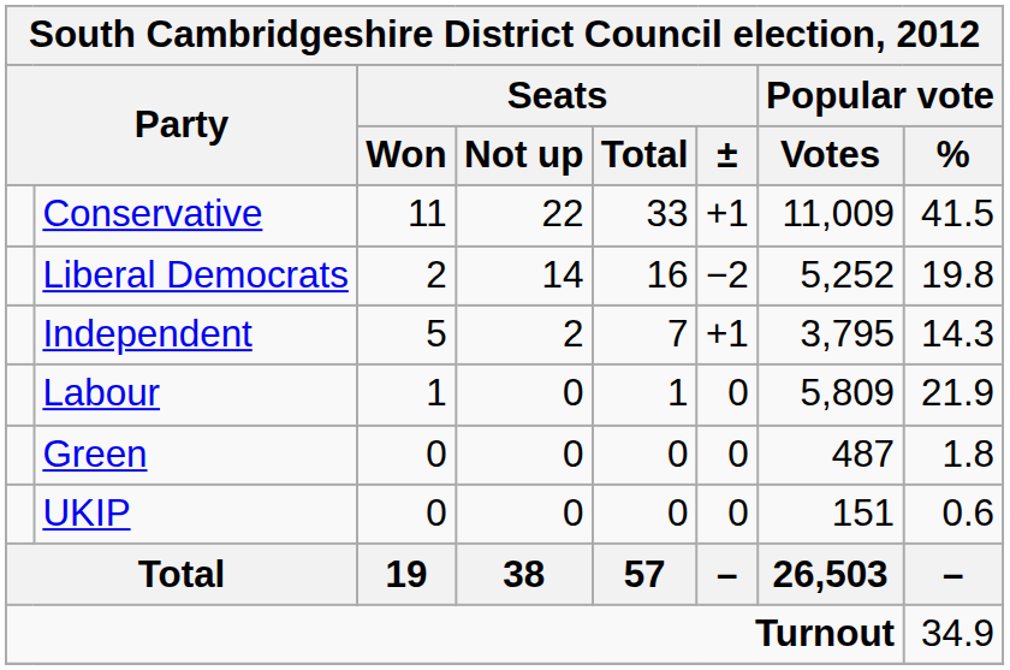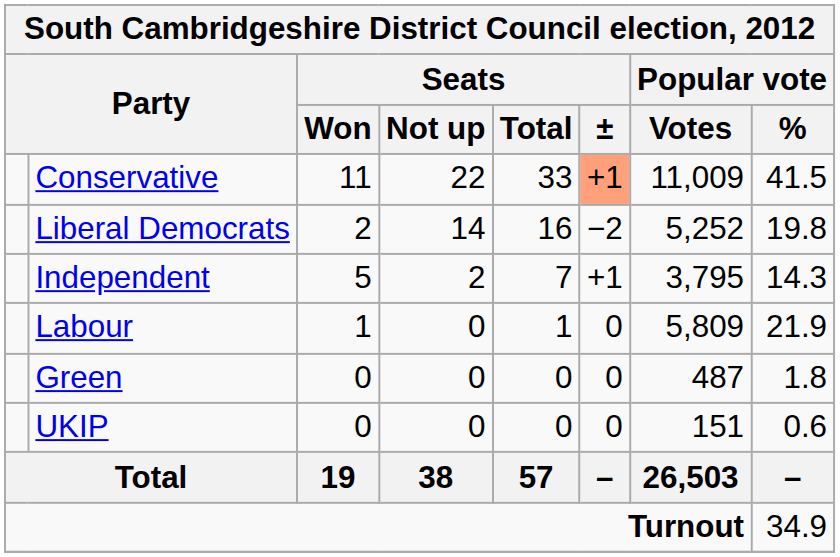Conservative | Seats / ±: no background -> lightsalmon background
